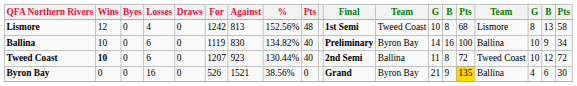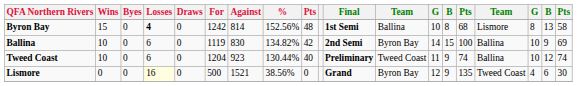row 2 | QFA Northern Rivers: Lismore -> Byron Bay
row 2 | Wins: 12 -> 15
row 2 | Losses: normal -> bold
row 2 | Against: 813 -> 814
row 2 | column 12: Tweed Coast -> Ballina
row 3 | column 9: 40 -> 42
row 3 | Final: Preliminary -> 2nd Semi
row 3 | column 14: 16 -> 15
row 3 | column 19: 34 -> 69
row 4 | Wins: bold -> normal
row 4 | For: 1207 -> 1204
row 4 | Final: 2nd Semi -> Preliminary
row 4 | column 12: Ballina -> Tweed Coast
row 4 | column 14: 8 -> 9
row 4 | column 15: 72 -> 74
row 4 | column 16: Tweed Coast -> Ballina
row 4 | column 19: 72 -> 74
row 5 | QFA Northern Rivers: Byron Bay -> Lismore
row 5 | Losses: no background -> lightyellow background
row 5 | For: 526 -> 500
row 5 | column 13: 21 -> 12
row 5 | column 15: gold background -> no background
row 5 | column 16: Ballina -> Tweed Coast
